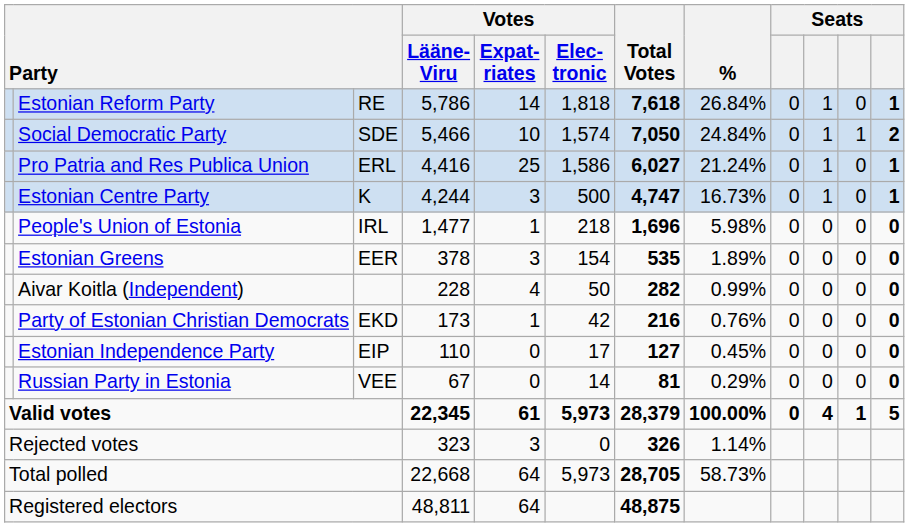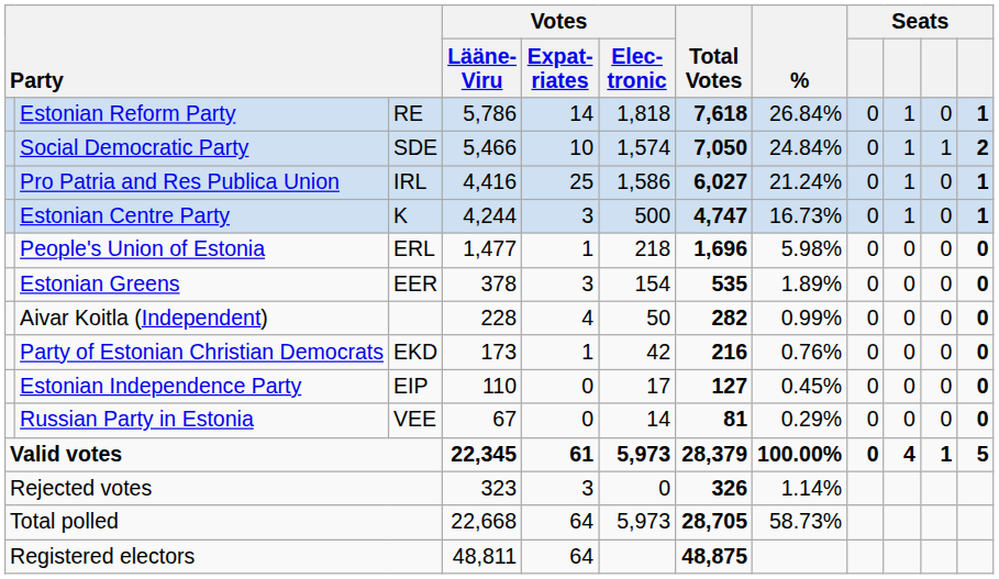Pro Patria and Res Publica Union | column 3: ERL -> IRL
People's Union of Estonia | column 3: IRL -> ERL
